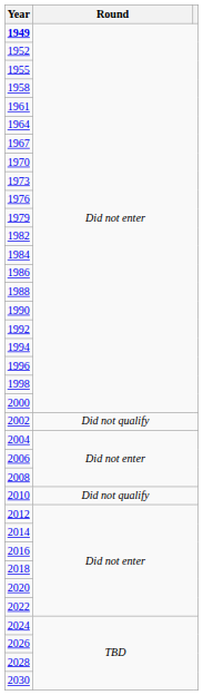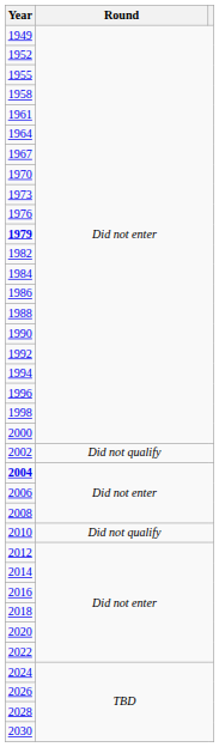1949 | Year: bold -> normal
1979 | Year: normal -> bold
2004 | Year: normal -> bold
